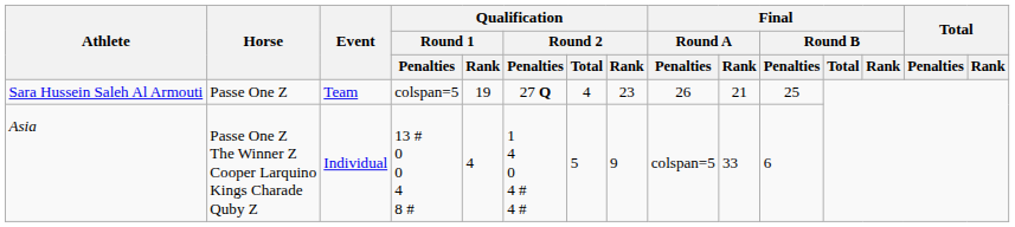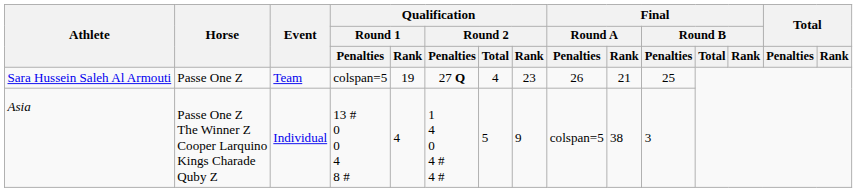Asia | Final / Round A / Rank: 33 -> 38
Asia | Final / Round B / Penalties: 6 -> 3
